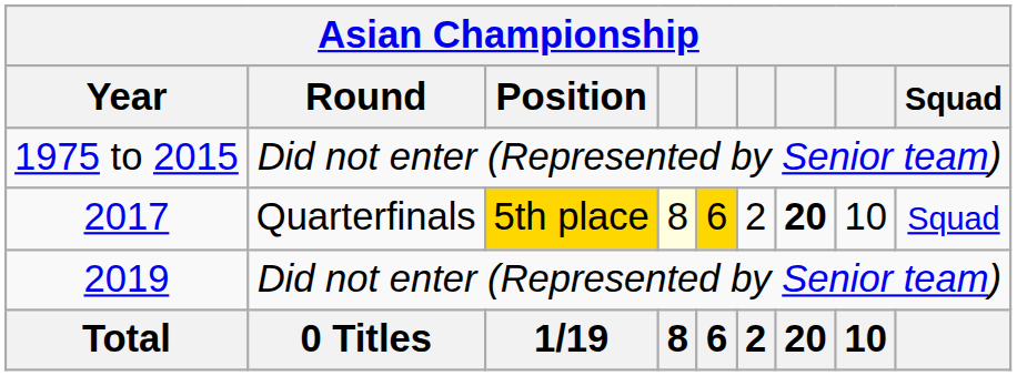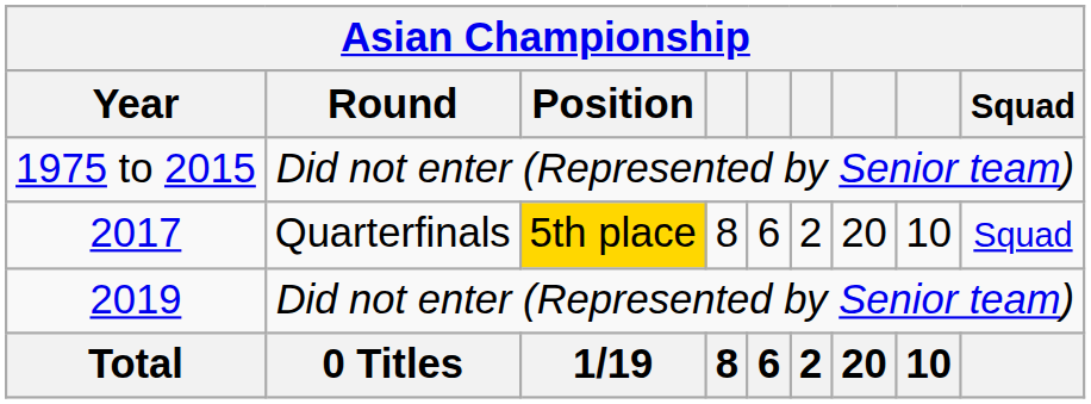2017 | column 4: lightyellow background -> no background
2017 | column 5: gold background -> no background
2017 | column 7: bold -> normal
